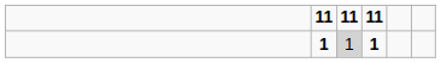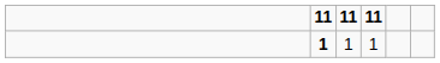row 2 | column 3: lightgrey background -> no background
row 2 | column 4: bold -> normal
